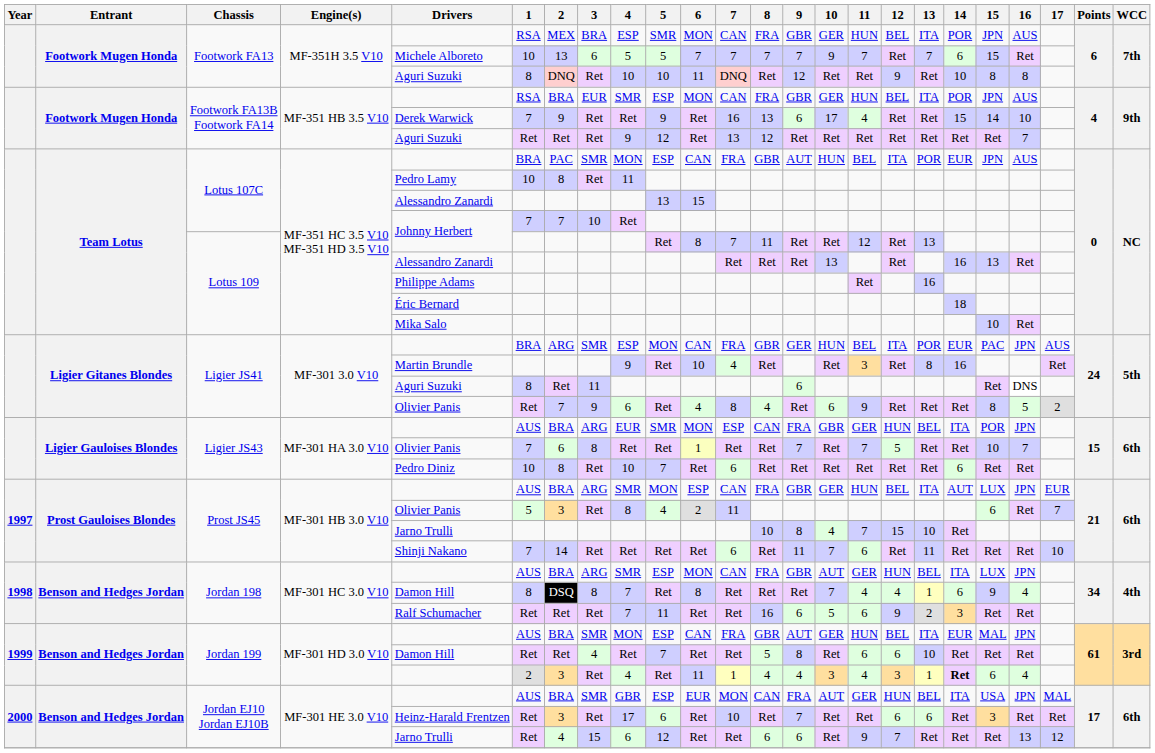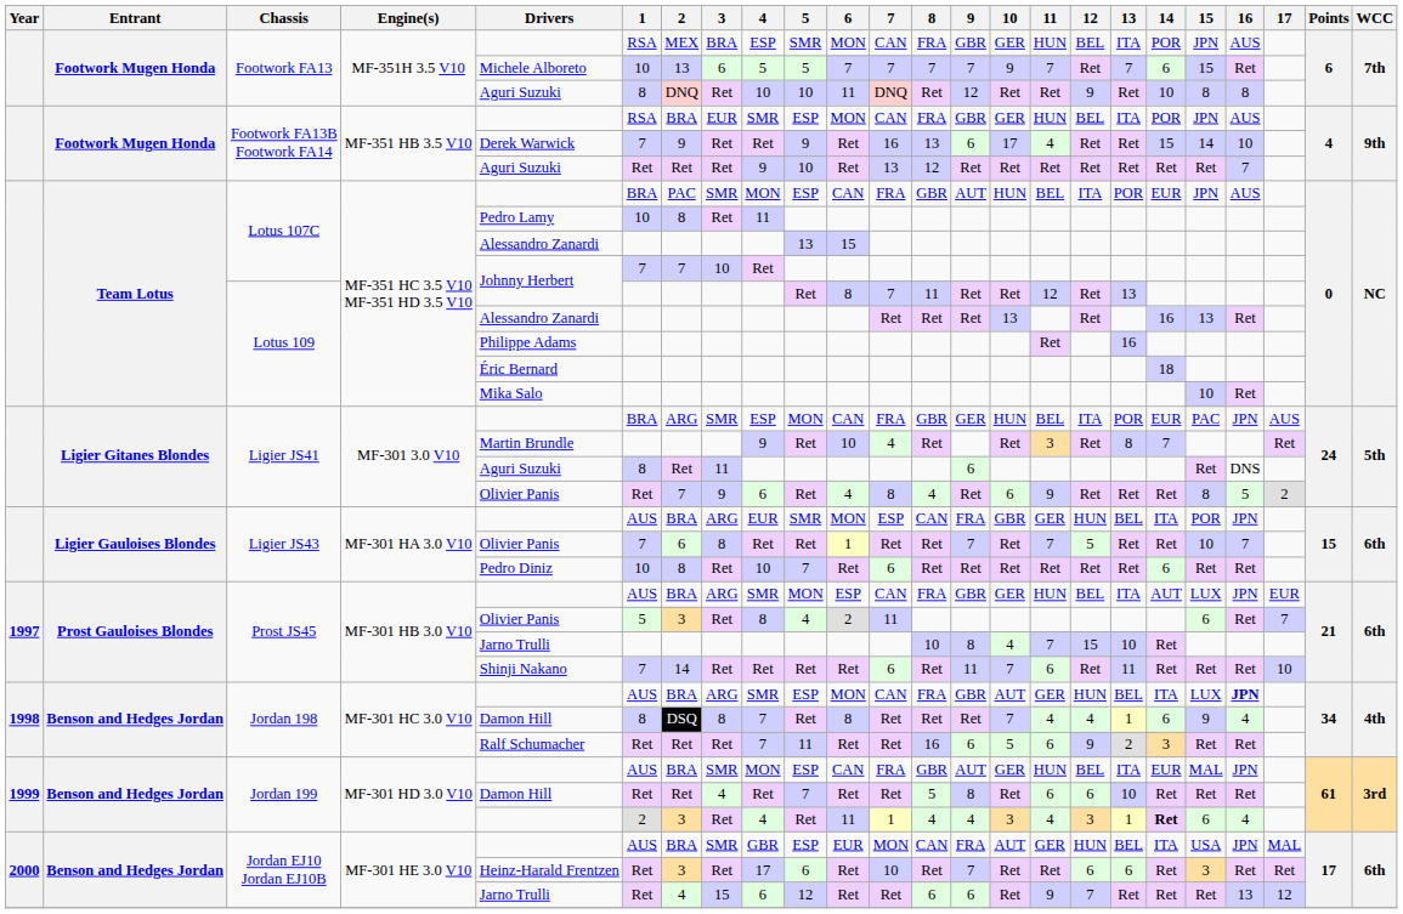row 7 | 5: 12 -> 10
row 18 | 14: 16 -> 7
row 28 | 16: normal -> bold
